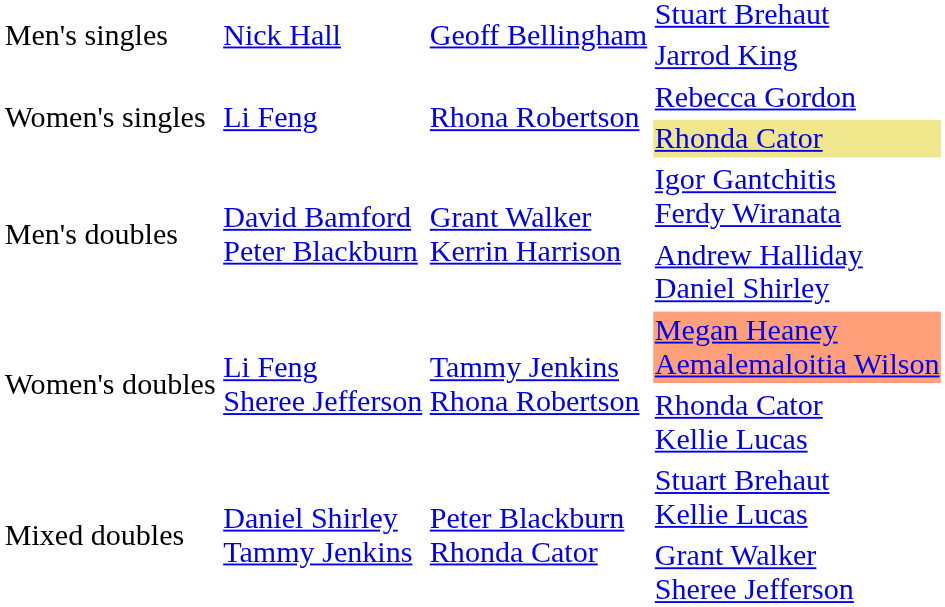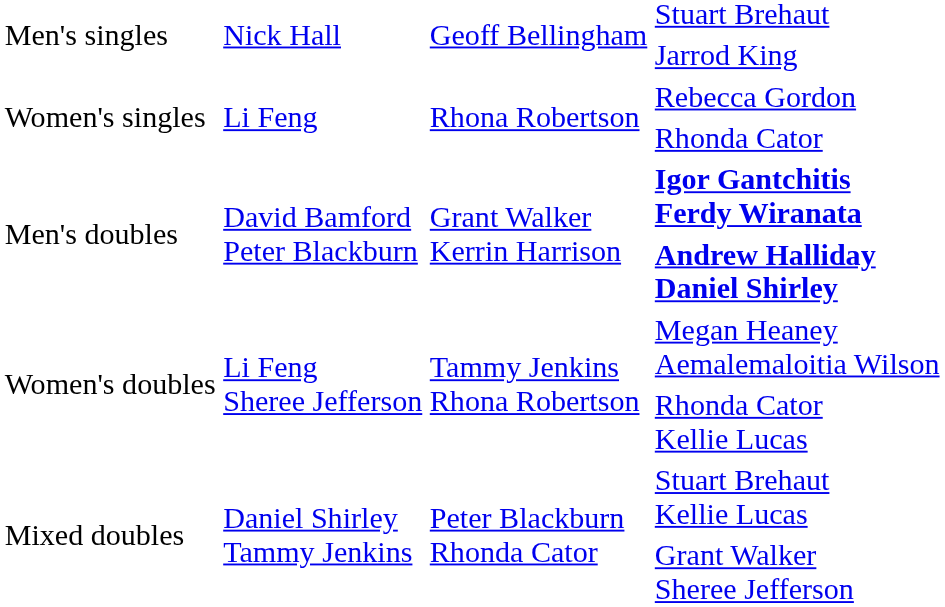Rhonda Cator | column 4: khaki background -> no background
Igor Gantchitis Ferdy Wiranata | column 4: normal -> bold
Andrew Halliday Daniel Shirley | column 4: normal -> bold
Megan Heaney Aemalemaloitia Wilson | column 4: lightsalmon background -> no background
